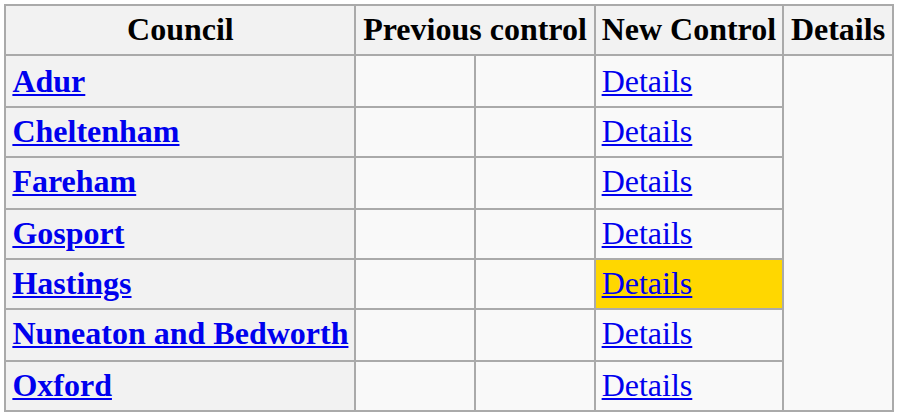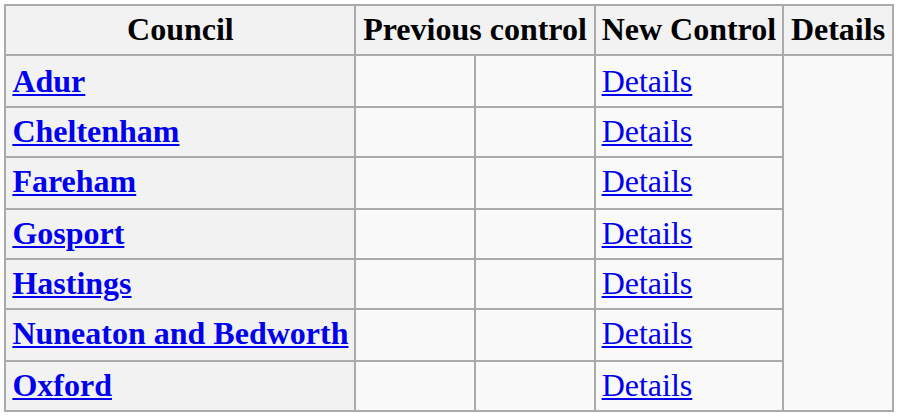Hastings | column 4: gold background -> no background
